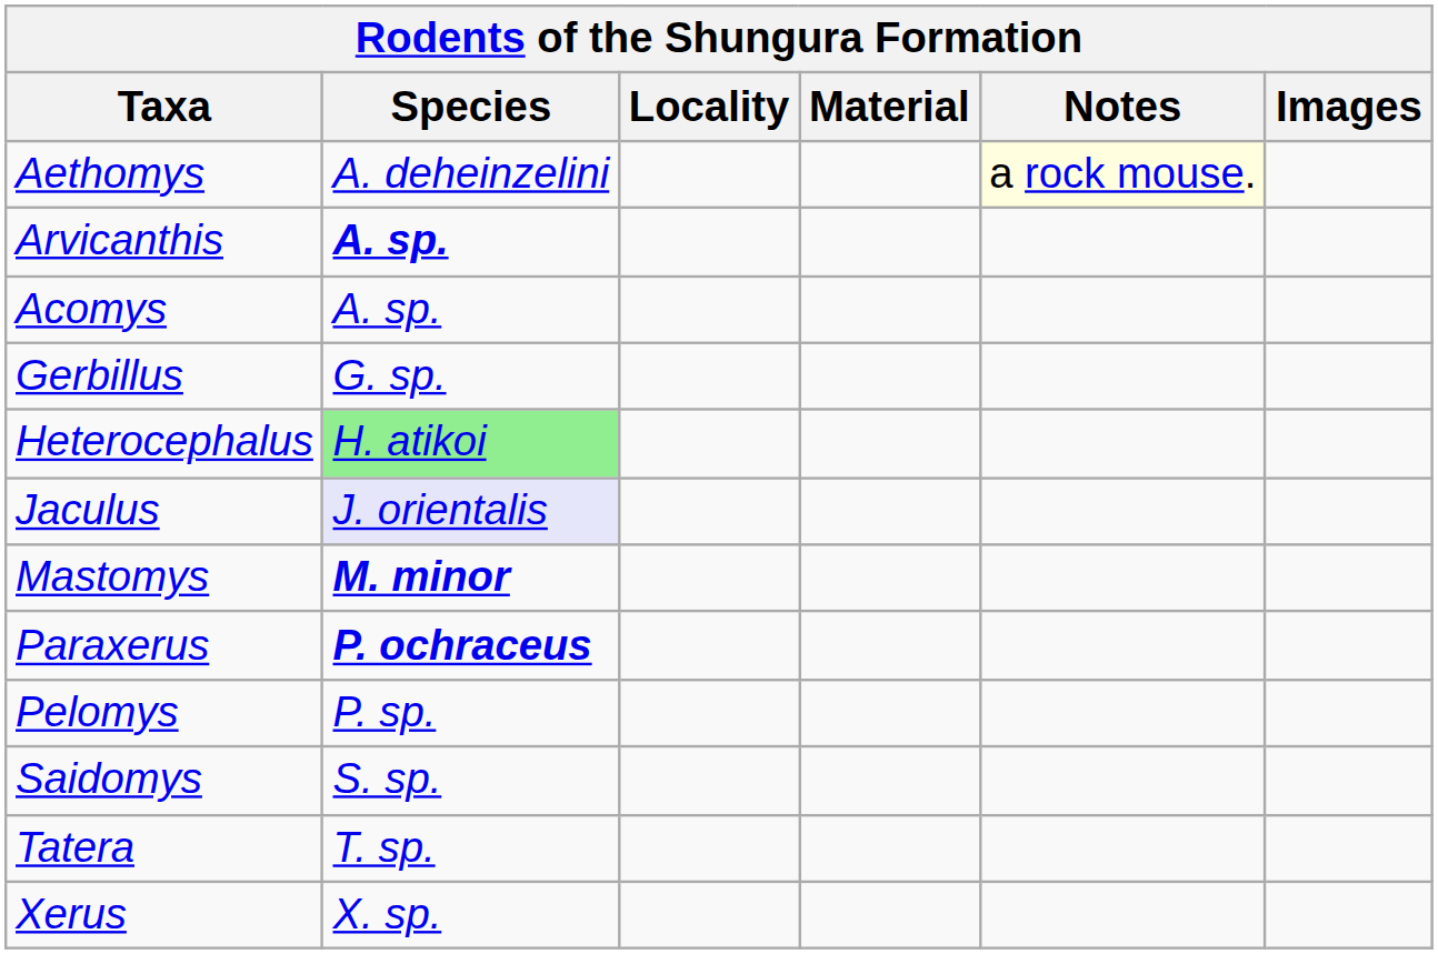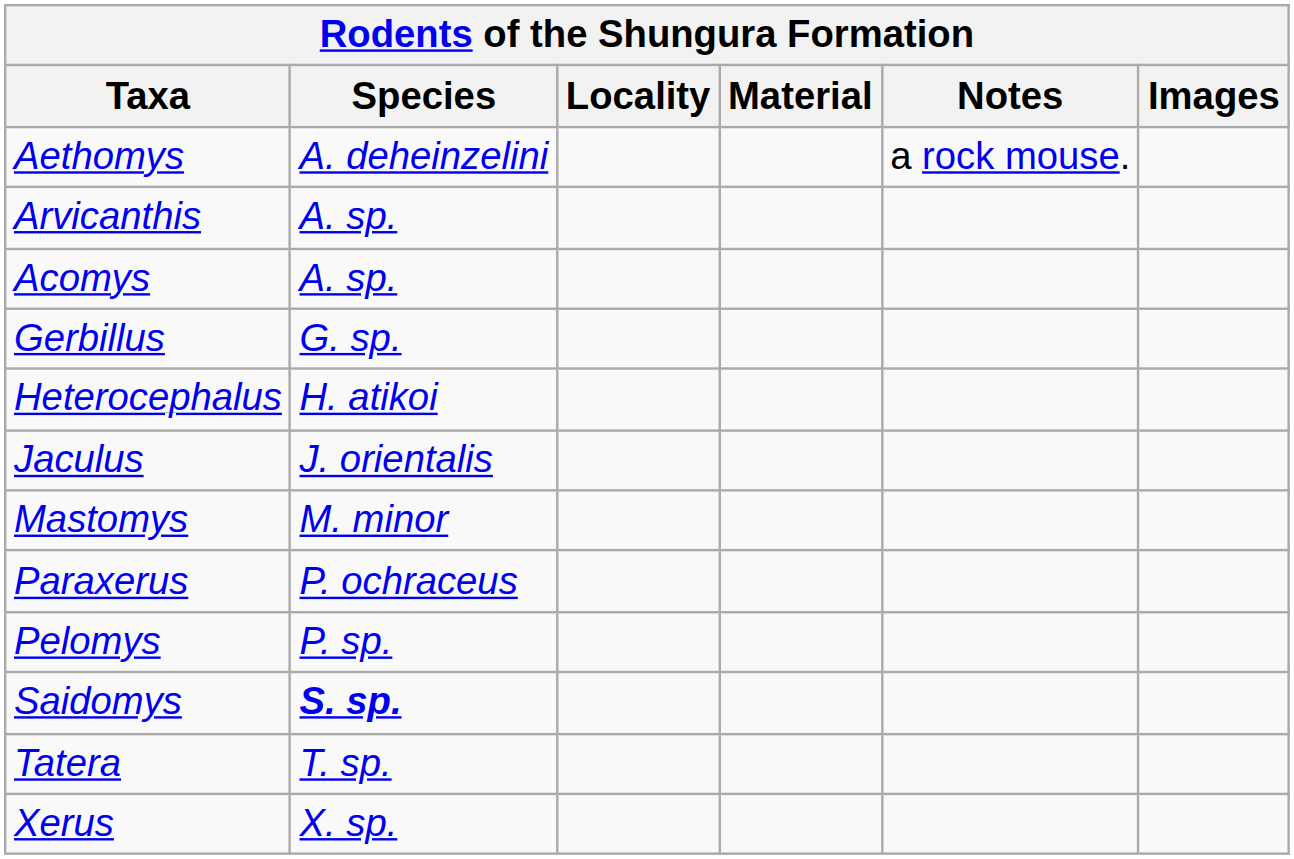Aethomys | Notes: lightyellow background -> no background
Arvicanthis | Species: bold -> normal
Heterocephalus | Species: lightgreen background -> no background
Jaculus | Species: lavender background -> no background
Mastomys | Species: bold -> normal
Paraxerus | Species: bold -> normal
Saidomys | Species: normal -> bold
